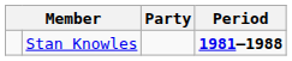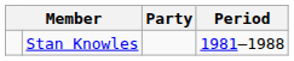Stan Knowles | Period: bold -> normal
